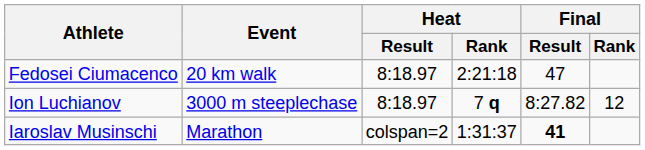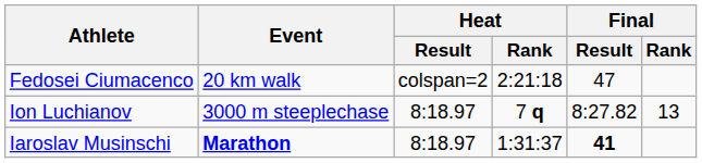Fedosei Ciumacenco | Heat / Result: 8:18.97 -> colspan=2
Ion Luchianov | Final / Rank: 12 -> 13
Iaroslav Musinschi | Event: normal -> bold
Iaroslav Musinschi | Heat / Result: colspan=2 -> 8:18.97
